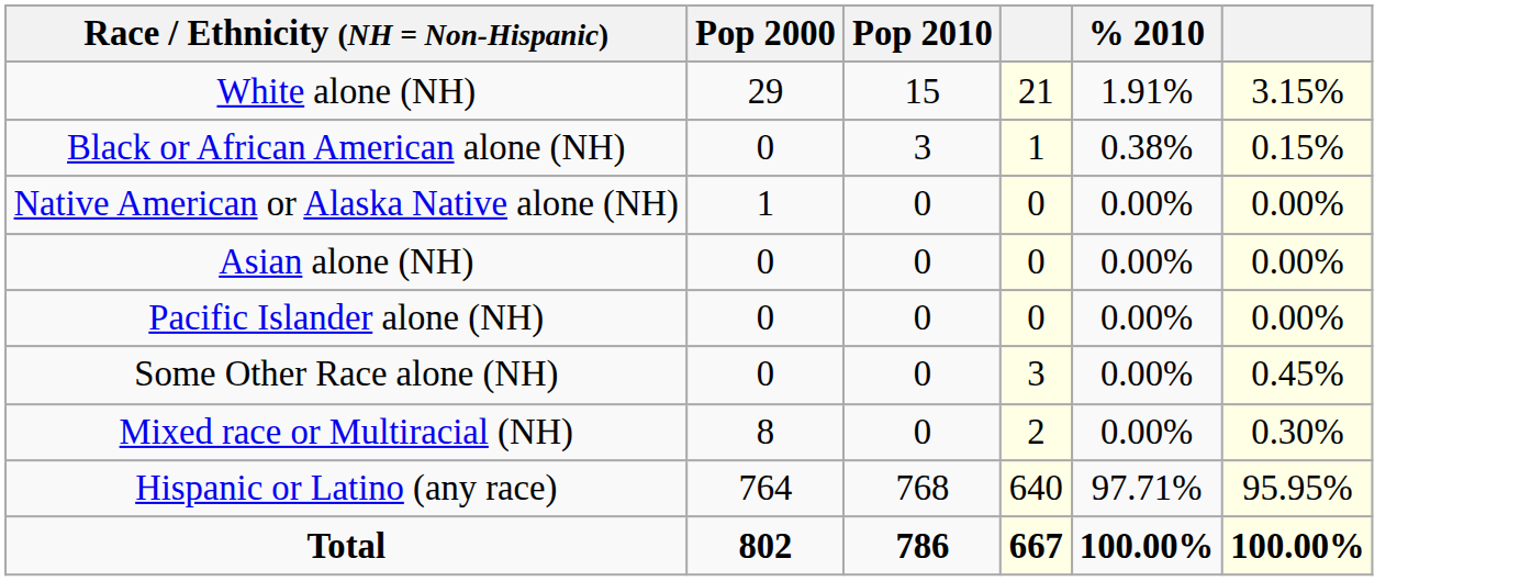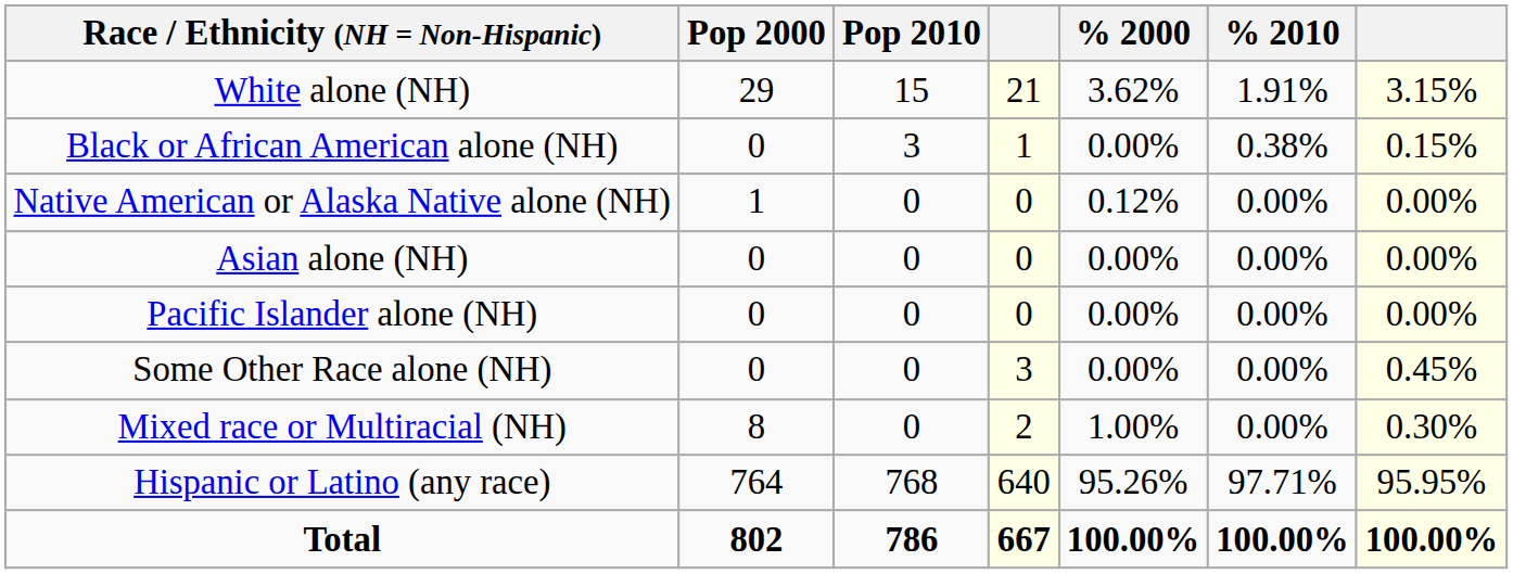+ column: % 2000 | 3.62% | 0.00% | 0.12% | 0.00% | 0.00% | 0.00% | 1.00% | 95.26% | 100.00%
